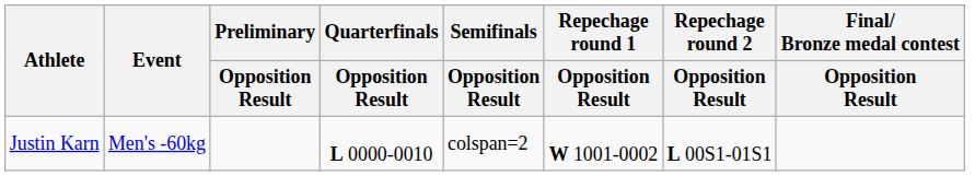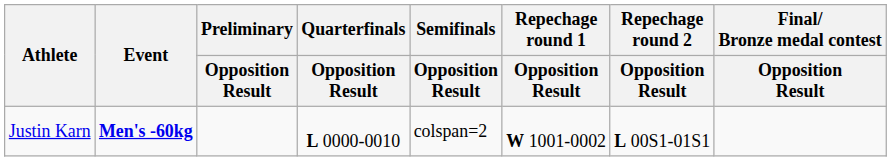Justin Karn | Event: normal -> bold
